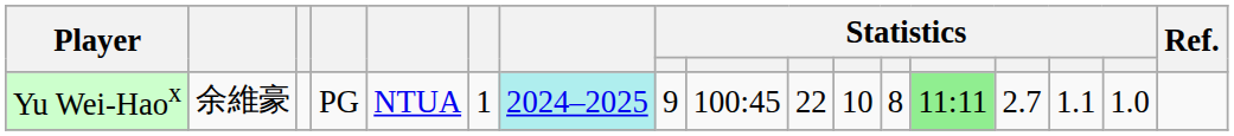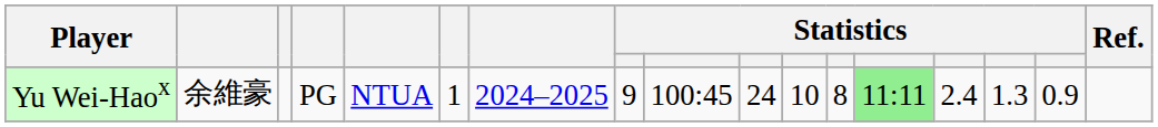Yu Wei-Haox | column 7: paleturquoise background -> no background
Yu Wei-Haox | column 10: 22 -> 24
Yu Wei-Haox | column 14: 2.7 -> 2.4
Yu Wei-Haox | column 15: 1.1 -> 1.3
Yu Wei-Haox | column 16: 1.0 -> 0.9
